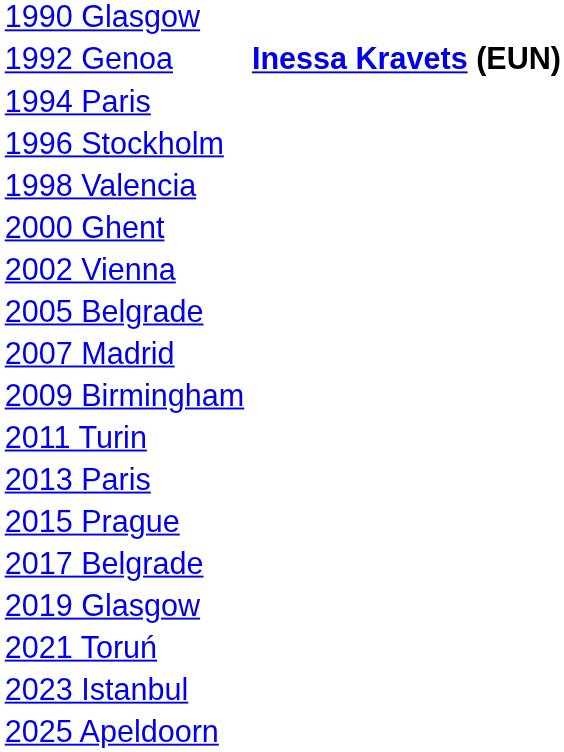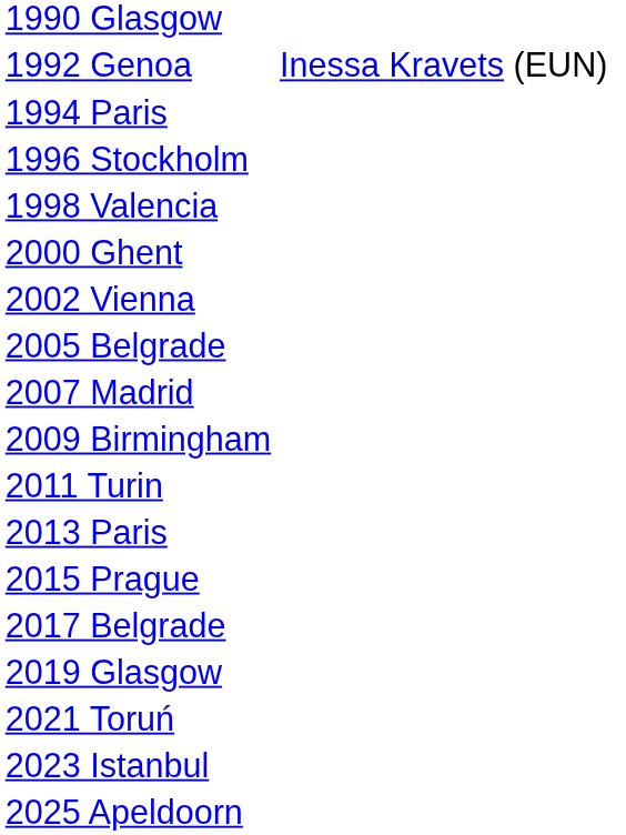1992 Genoa | column 2: bold -> normal
